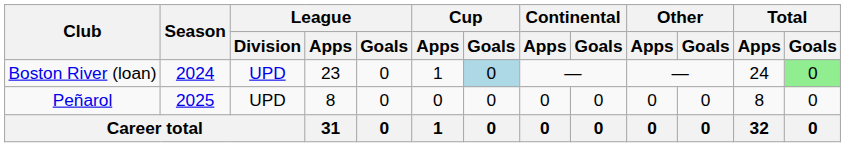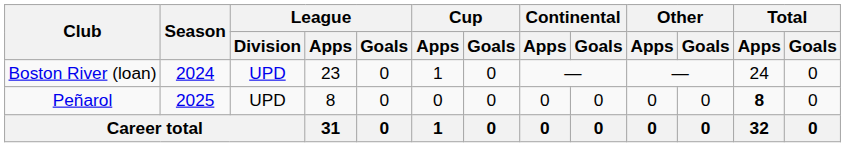Boston River (loan) | Cup / Goals: lightblue background -> no background
Boston River (loan) | Total / Goals: lightgreen background -> no background
Peñarol | Total / Apps: normal -> bold
